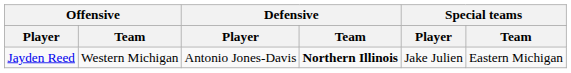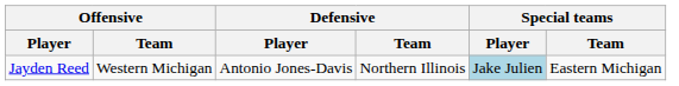Jayden Reed | Defensive / Team: bold -> normal
Jayden Reed | Special teams / Player: no background -> lightblue background
